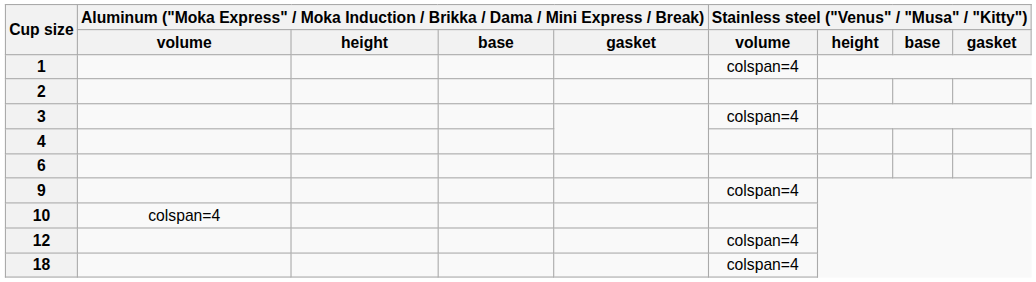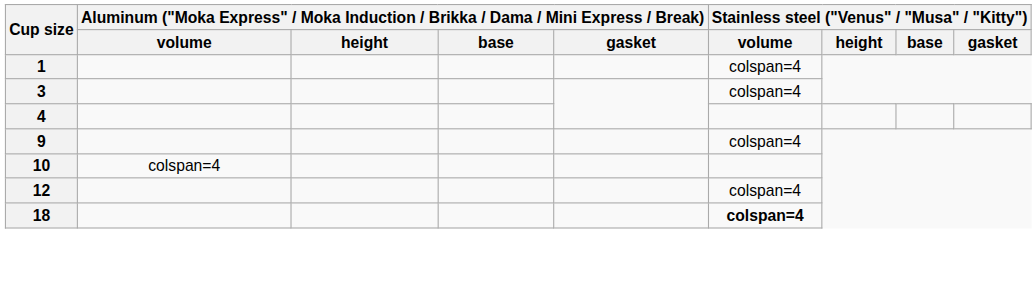- row: 2
- row: 6
18 | Stainless steel ("Venus" / "Musa" / "Kitty") / volume: normal -> bold
